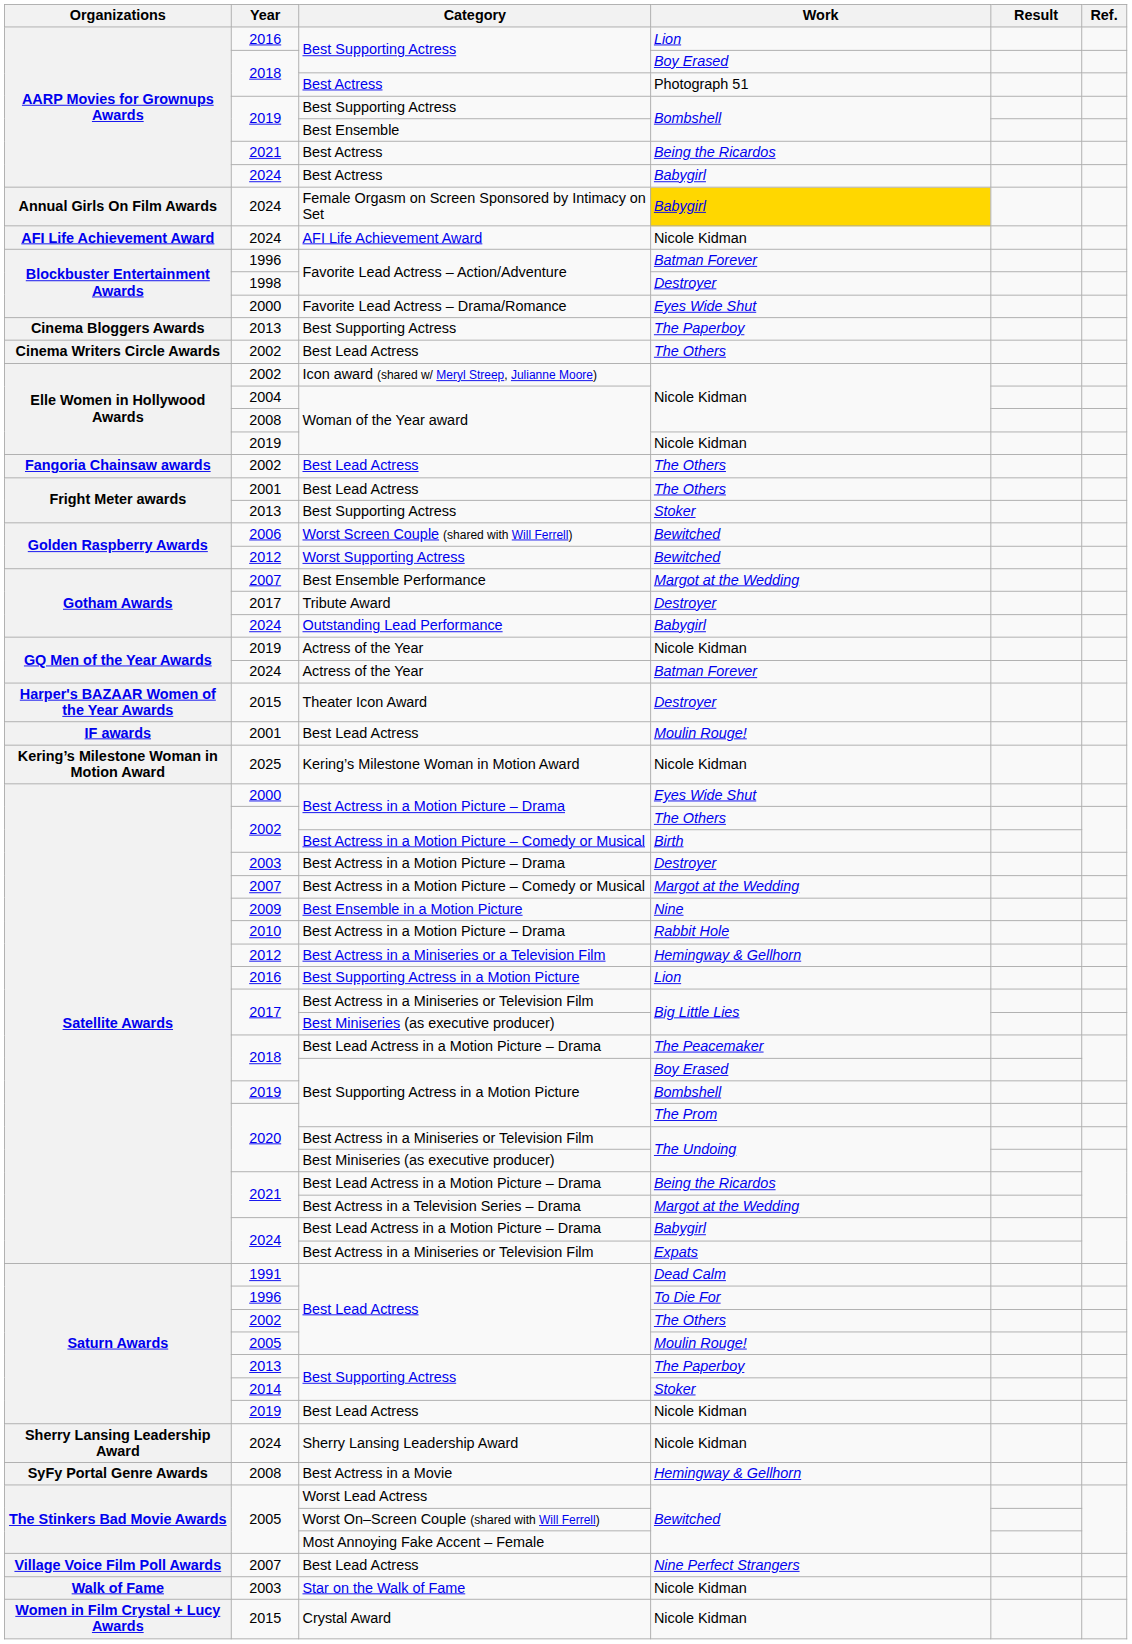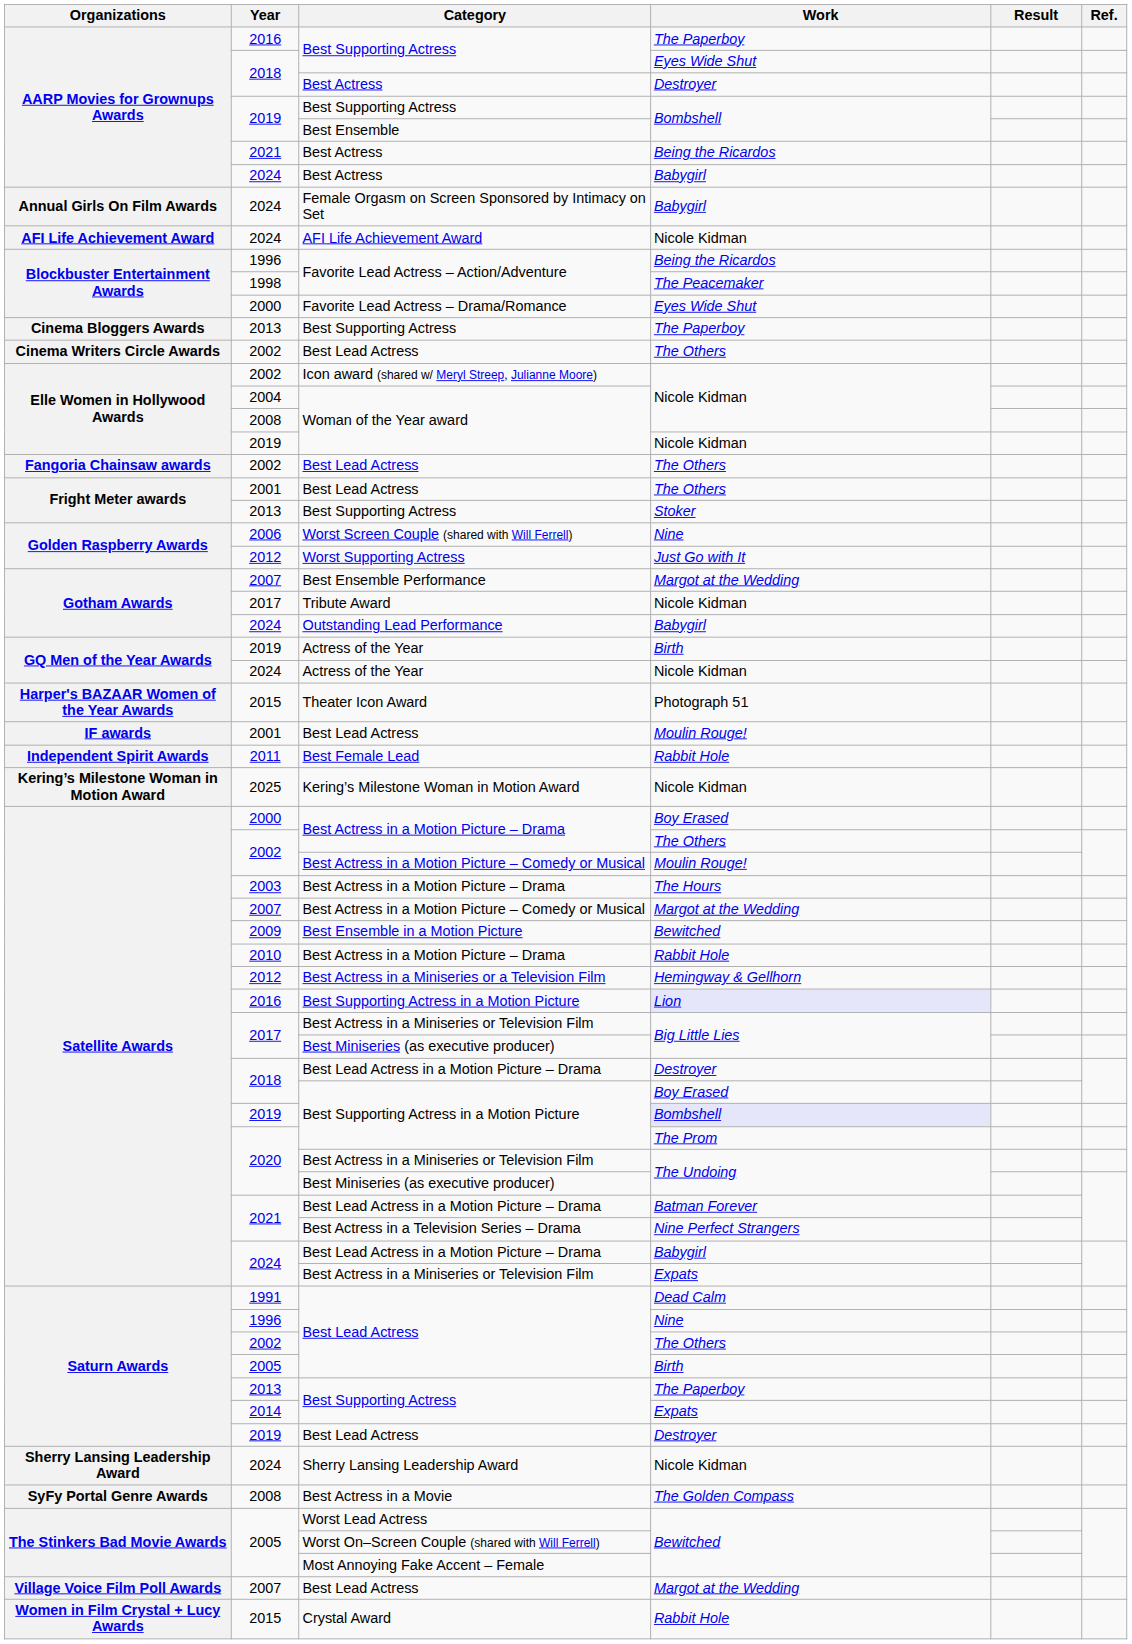2016 / Best Supporting Actress | Work: Lion -> The Paperboy
2018 / Best Supporting Actress | Work: Boy Erased -> Eyes Wide Shut
2018 / Best Actress | Work: Photograph 51 -> Destroyer
Female Orgasm on Screen Sponsored by Intimacy on Set | Work: gold background -> no background
1996 / Favorite Lead Actress – Action/Adventure | Work: Batman Forever -> Being the Ricardos
1998 / Favorite Lead Actress – Action/Adventure | Work: Destroyer -> The Peacemaker
Worst Screen Couple (shared with Will Ferrell) | Work: Bewitched -> Nine
Worst Supporting Actress | Work: Bewitched -> Just Go with It
Tribute Award | Work: Destroyer -> Nicole Kidman
2019 / Actress of the Year | Work: Nicole Kidman -> Birth
2024 / Actress of the Year | Work: Batman Forever -> Nicole Kidman
Theater Icon Award | Work: Destroyer -> Photograph 51
+ row: Independent Spirit Awards | 2011 | Best Female Lead | Rabbit Hole
2000 / Best Actress in a Motion Picture – Drama | Work: Eyes Wide Shut -> Boy Erased
2002 / Best Actress in a Motion Picture – Comedy or Musical | Work: Birth -> Moulin Rouge!
2003 / Best Actress in a Motion Picture – Drama | Work: Destroyer -> The Hours
Best Ensemble in a Motion Picture | Work: Nine -> Bewitched
2016 / Best Supporting Actress in a Motion Picture | Work: no background -> lavender background
2018 / Best Lead Actress in a Motion Picture – Drama | Work: The Peacemaker -> Destroyer
2019 / Best Supporting Actress in a Motion Picture | Work: no background -> lavender background
2021 / Best Lead Actress in a Motion Picture – Drama | Work: Being the Ricardos -> Batman Forever
Best Actress in a Television Series – Drama | Work: Margot at the Wedding -> Nine Perfect Strangers
1996 / Best Lead Actress | Work: To Die For -> Nine
2005 / Best Lead Actress | Work: Moulin Rouge! -> Birth
2014 / Best Supporting Actress | Work: Stoker -> Expats
2019 / Best Lead Actress | Work: Nicole Kidman -> Destroyer
Best Actress in a Movie | Work: Hemingway & Gellhorn -> The Golden Compass
2007 / Best Lead Actress | Work: Nine Perfect Strangers -> Margot at the Wedding
- row: Walk of Fame | 2003 | Star on the Walk of Fame | Nicole Kidman
Crystal Award | Work: Nicole Kidman -> Rabbit Hole
